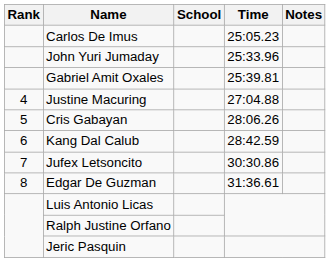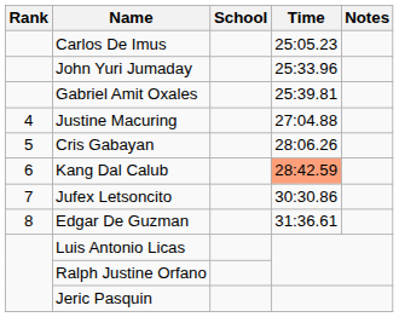Kang Dal Calub | Time: no background -> lightsalmon background
